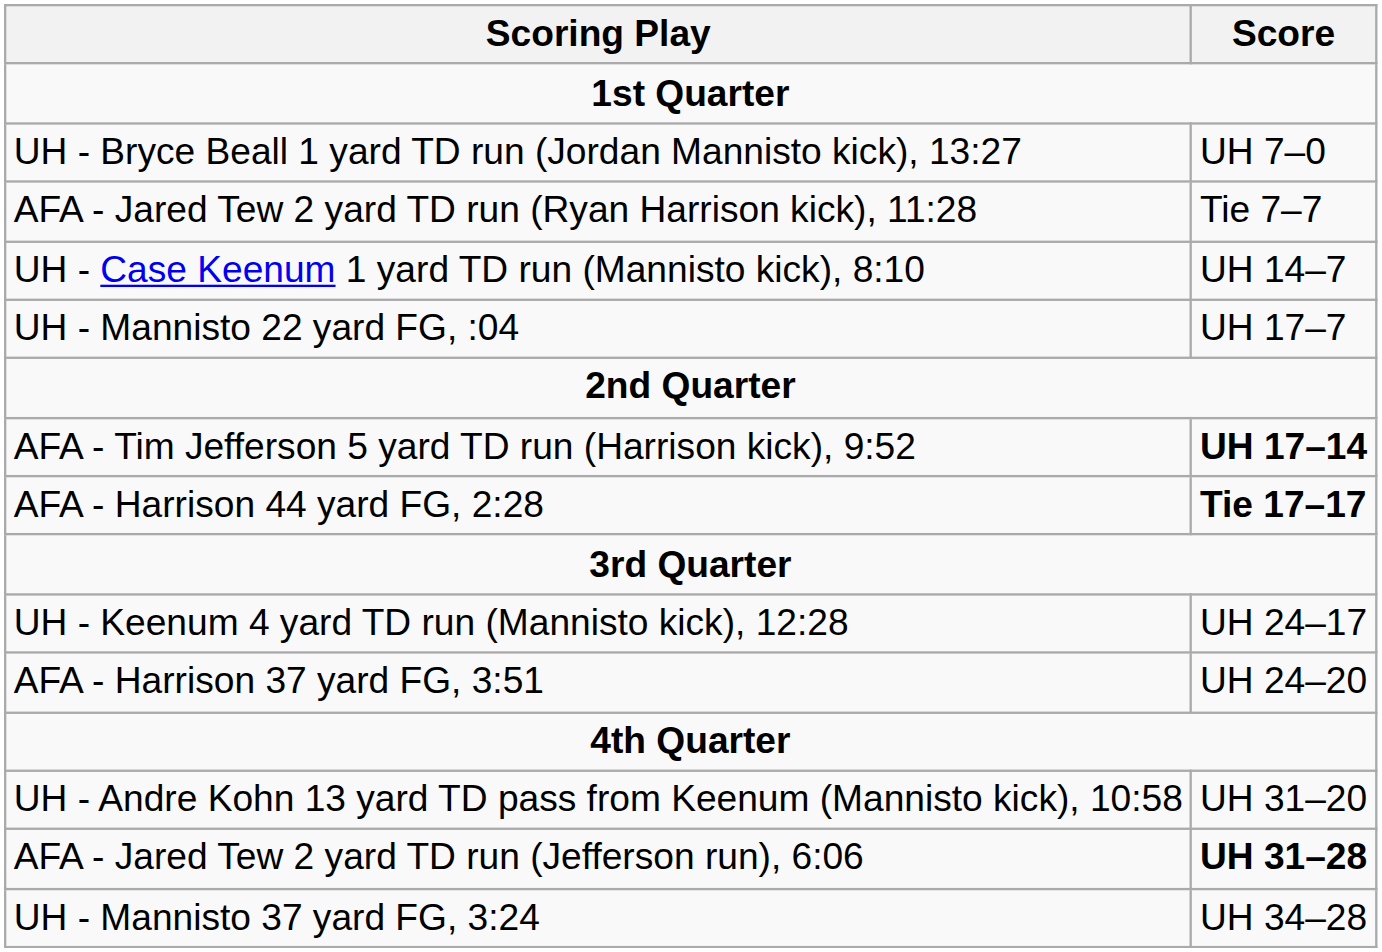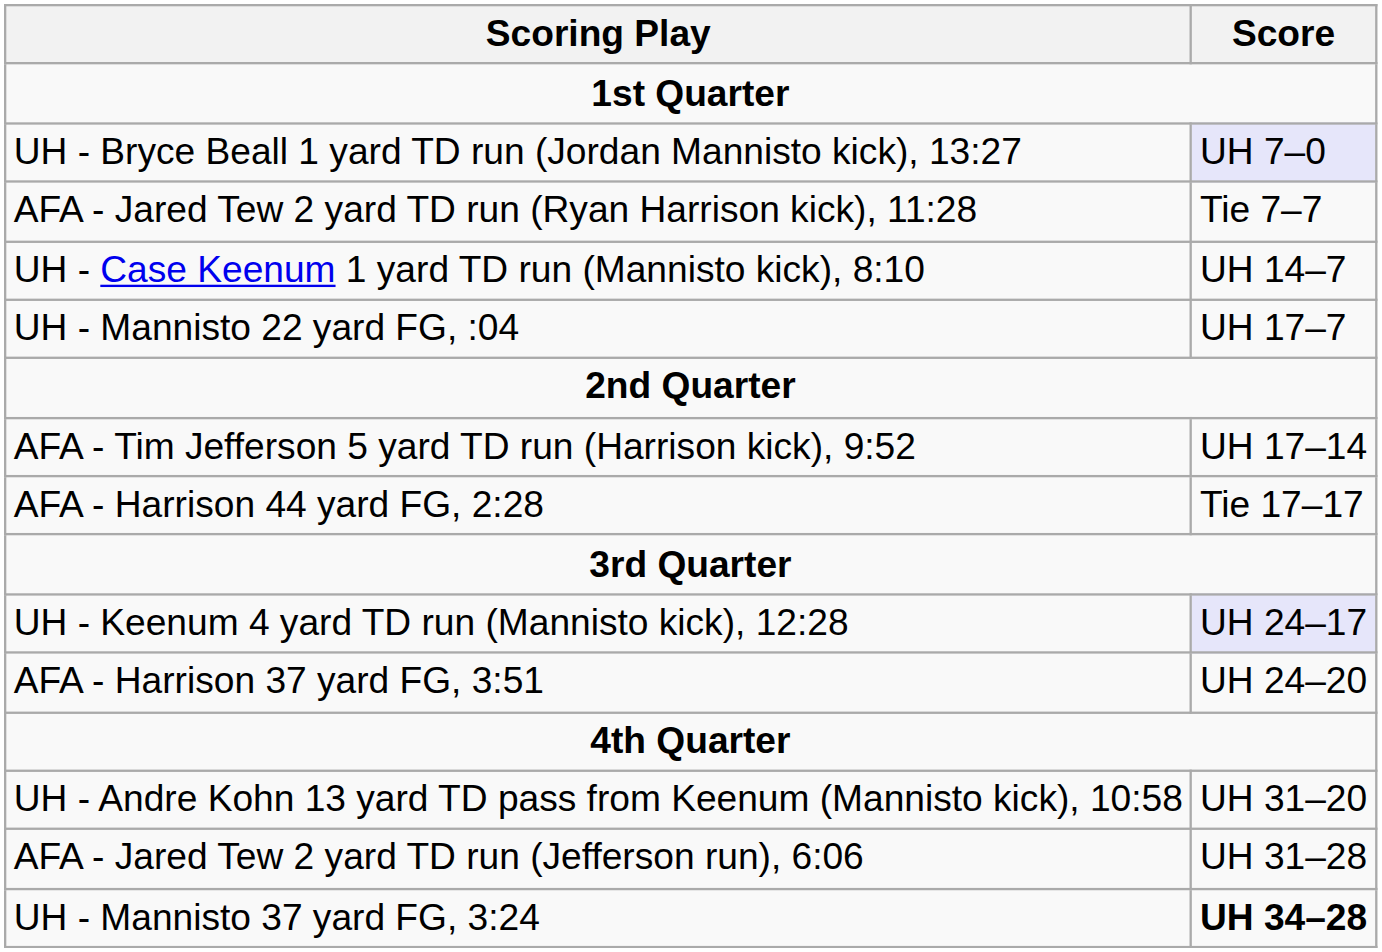UH - Bryce Beall 1 yard TD run (Jordan Mannisto kick), 13:27 | Score: no background -> lavender background
AFA - Tim Jefferson 5 yard TD run (Harrison kick), 9:52 | Score: bold -> normal
AFA - Harrison 44 yard FG, 2:28 | Score: bold -> normal
UH - Keenum 4 yard TD run (Mannisto kick), 12:28 | Score: no background -> lavender background
AFA - Jared Tew 2 yard TD run (Jefferson run), 6:06 | Score: bold -> normal
UH - Mannisto 37 yard FG, 3:24 | Score: normal -> bold
